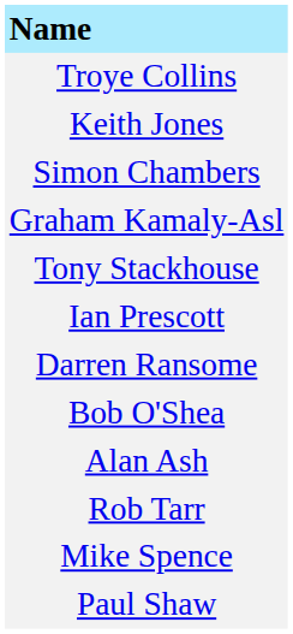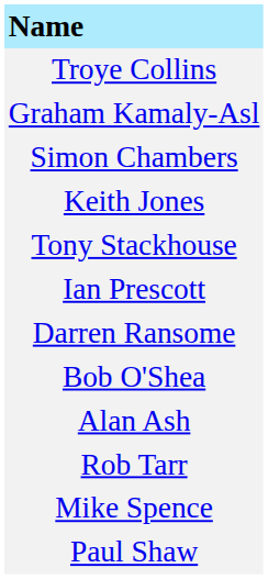row 3 | column 1: Keith Jones -> Graham Kamaly-Asl
row 5 | column 1: Graham Kamaly-Asl -> Keith Jones
